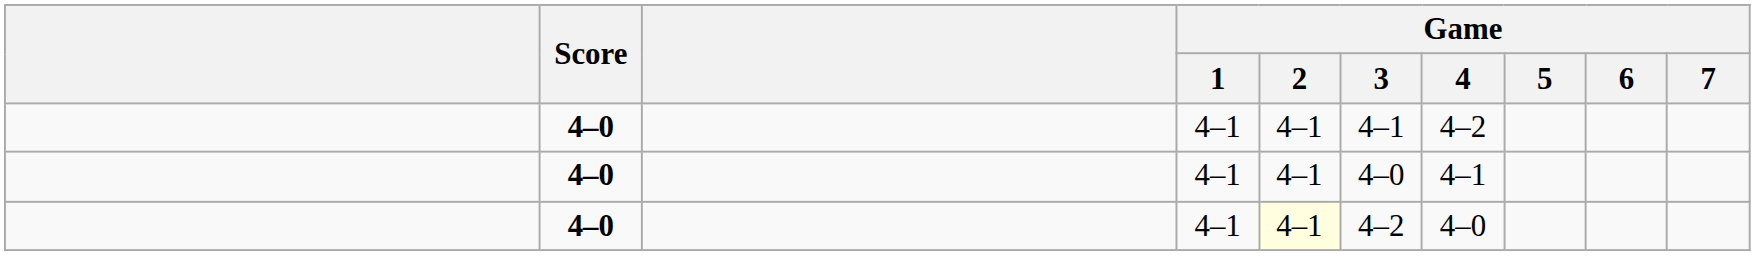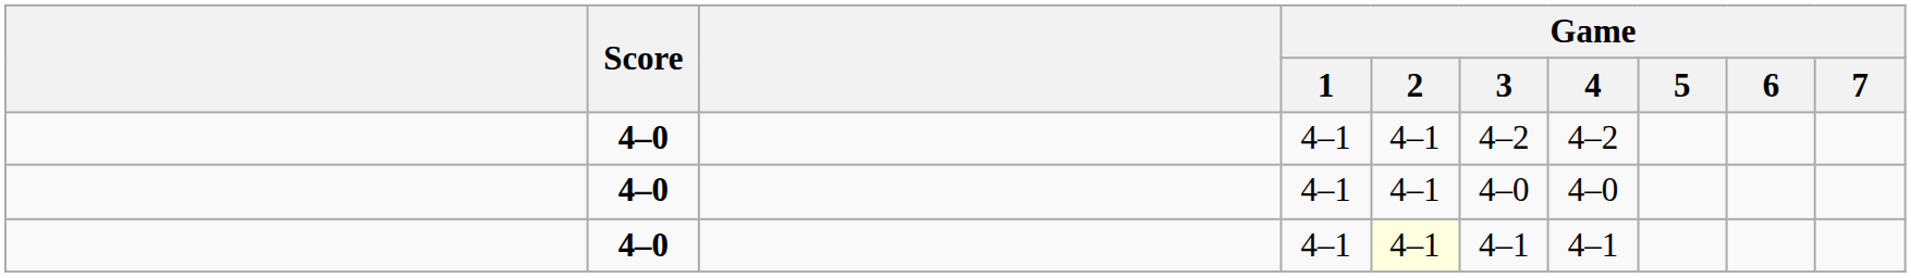row 3 | Game / 3: 4–1 -> 4–2
row 4 | Game / 4: 4–1 -> 4–0
row 5 | Game / 3: 4–2 -> 4–1
row 5 | Game / 4: 4–0 -> 4–1
